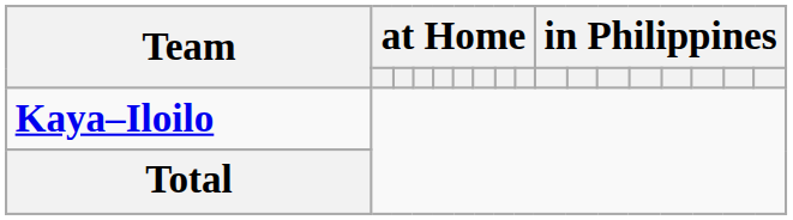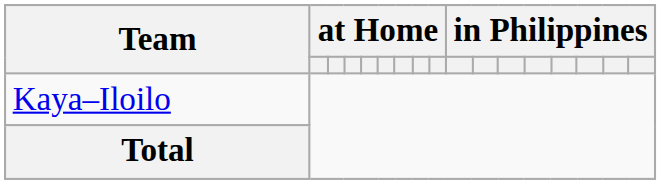Kaya–Iloilo | Team: bold -> normal
